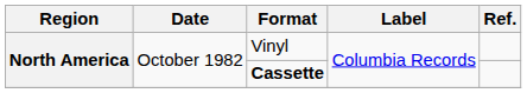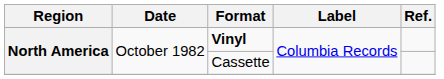Vinyl | Format: normal -> bold
Cassette | Format: bold -> normal
